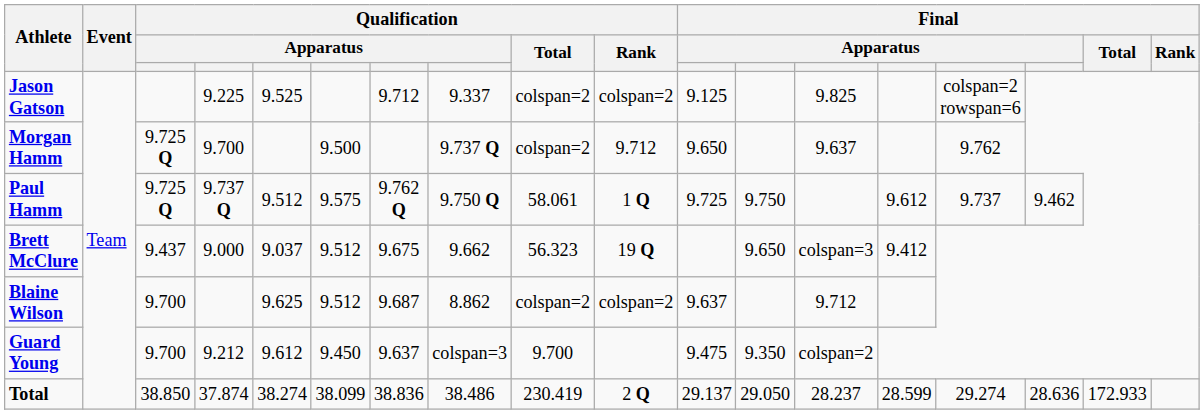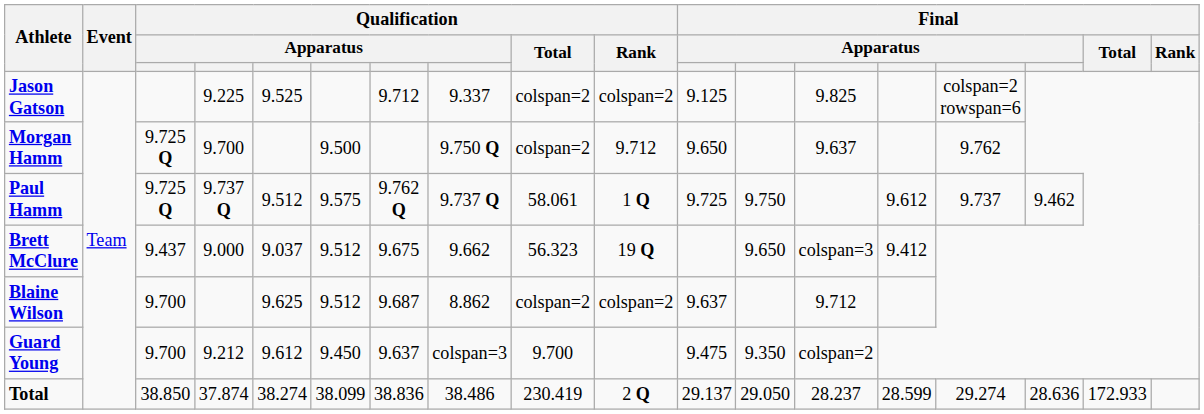Morgan Hamm | column 8: 9.737 Q -> 9.750 Q
Paul Hamm | column 8: 9.750 Q -> 9.737 Q
